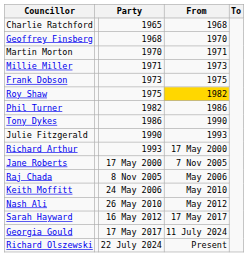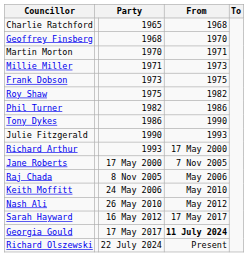Roy Shaw | From: gold background -> no background
Georgia Gould | From: normal -> bold
